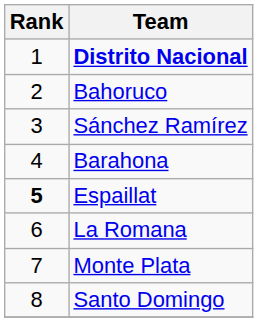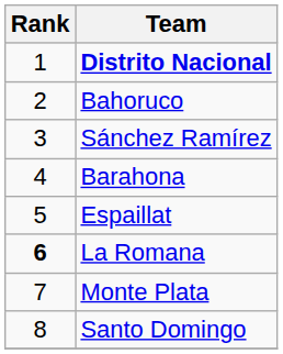Espaillat | Rank: bold -> normal
La Romana | Rank: normal -> bold
